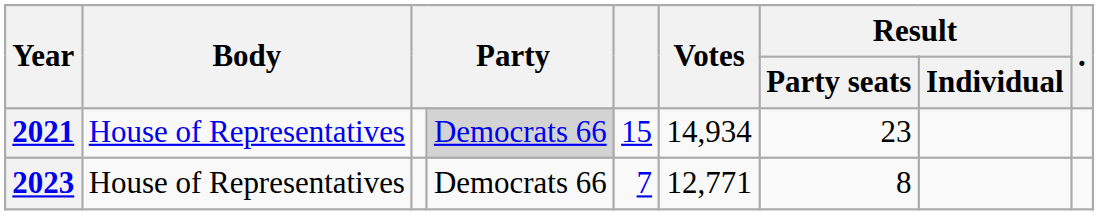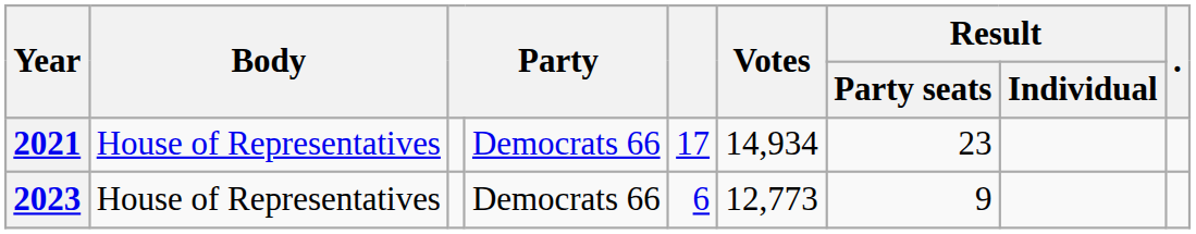2021 | column 4: lightgrey background -> no background
2021 | column 5: 15 -> 17
2023 | column 5: 7 -> 6
2023 | Votes: 12,771 -> 12,773
2023 | Result / Party seats: 8 -> 9
